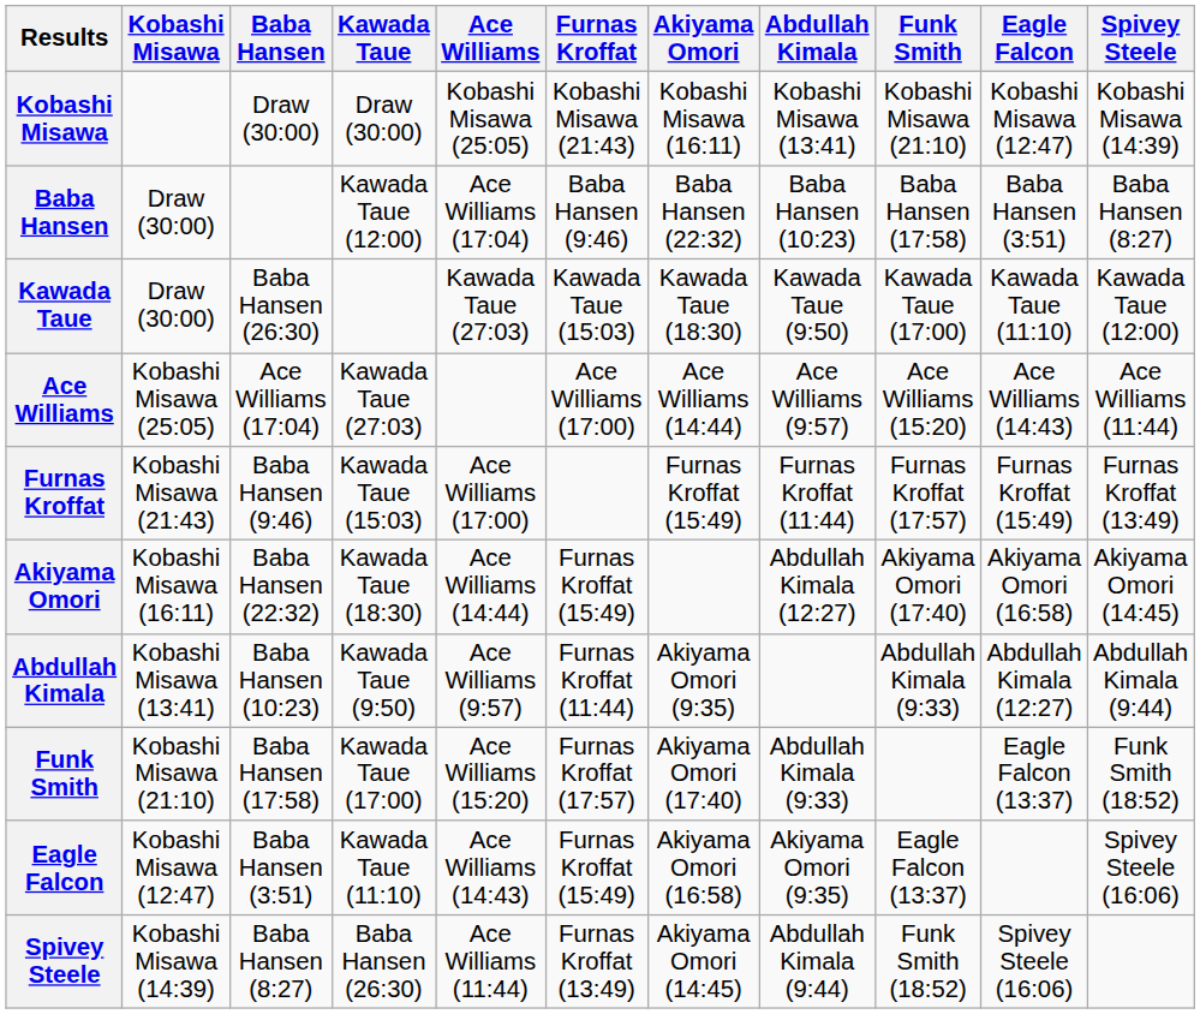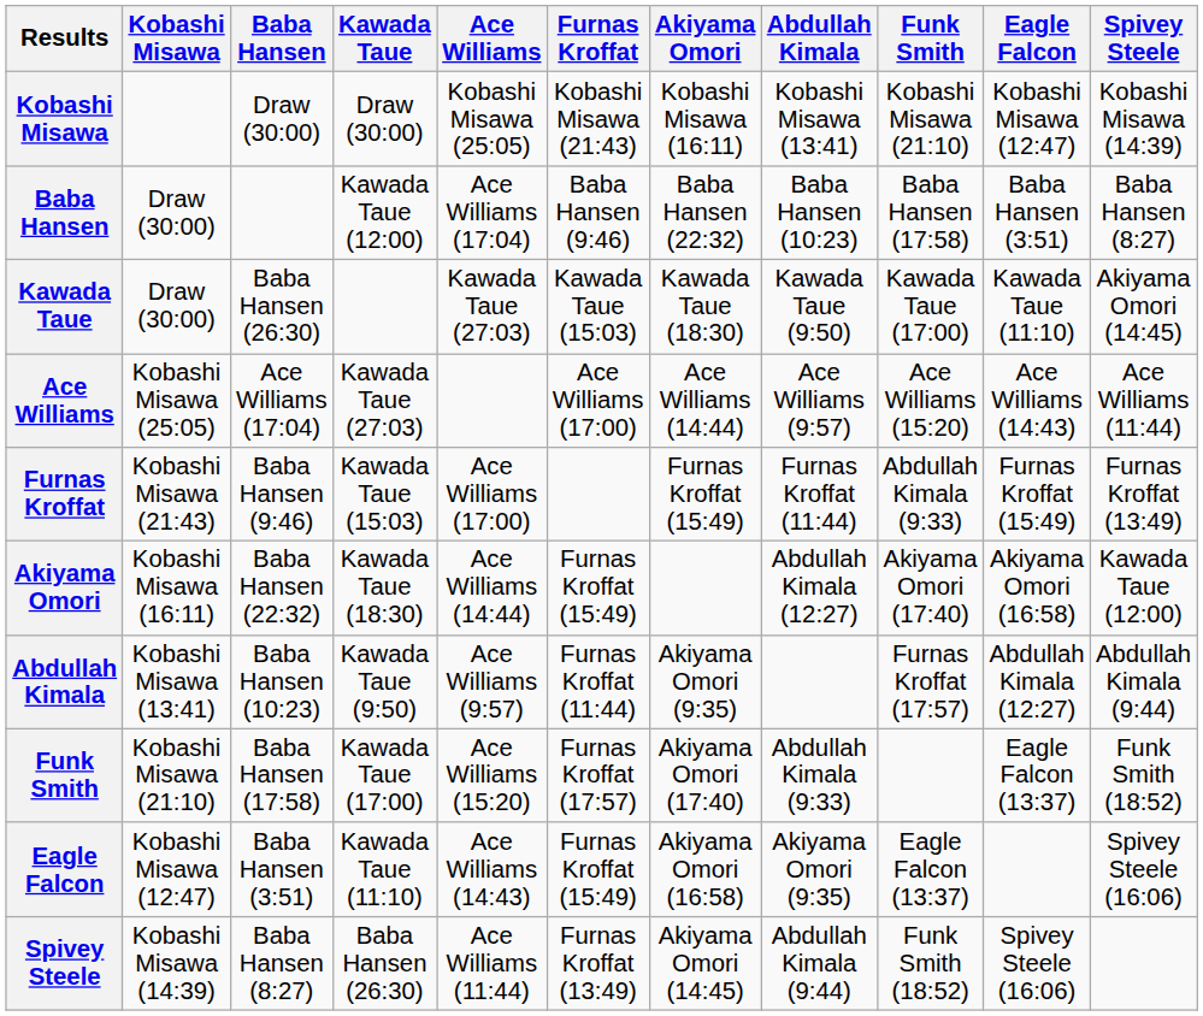row 4 | Spivey Steele: Kawada Taue (12:00) -> Akiyama Omori (14:45)
row 6 | Funk Smith: Furnas Kroffat (17:57) -> Abdullah Kimala (9:33)
row 7 | Spivey Steele: Akiyama Omori (14:45) -> Kawada Taue (12:00)
row 8 | Funk Smith: Abdullah Kimala (9:33) -> Furnas Kroffat (17:57)
